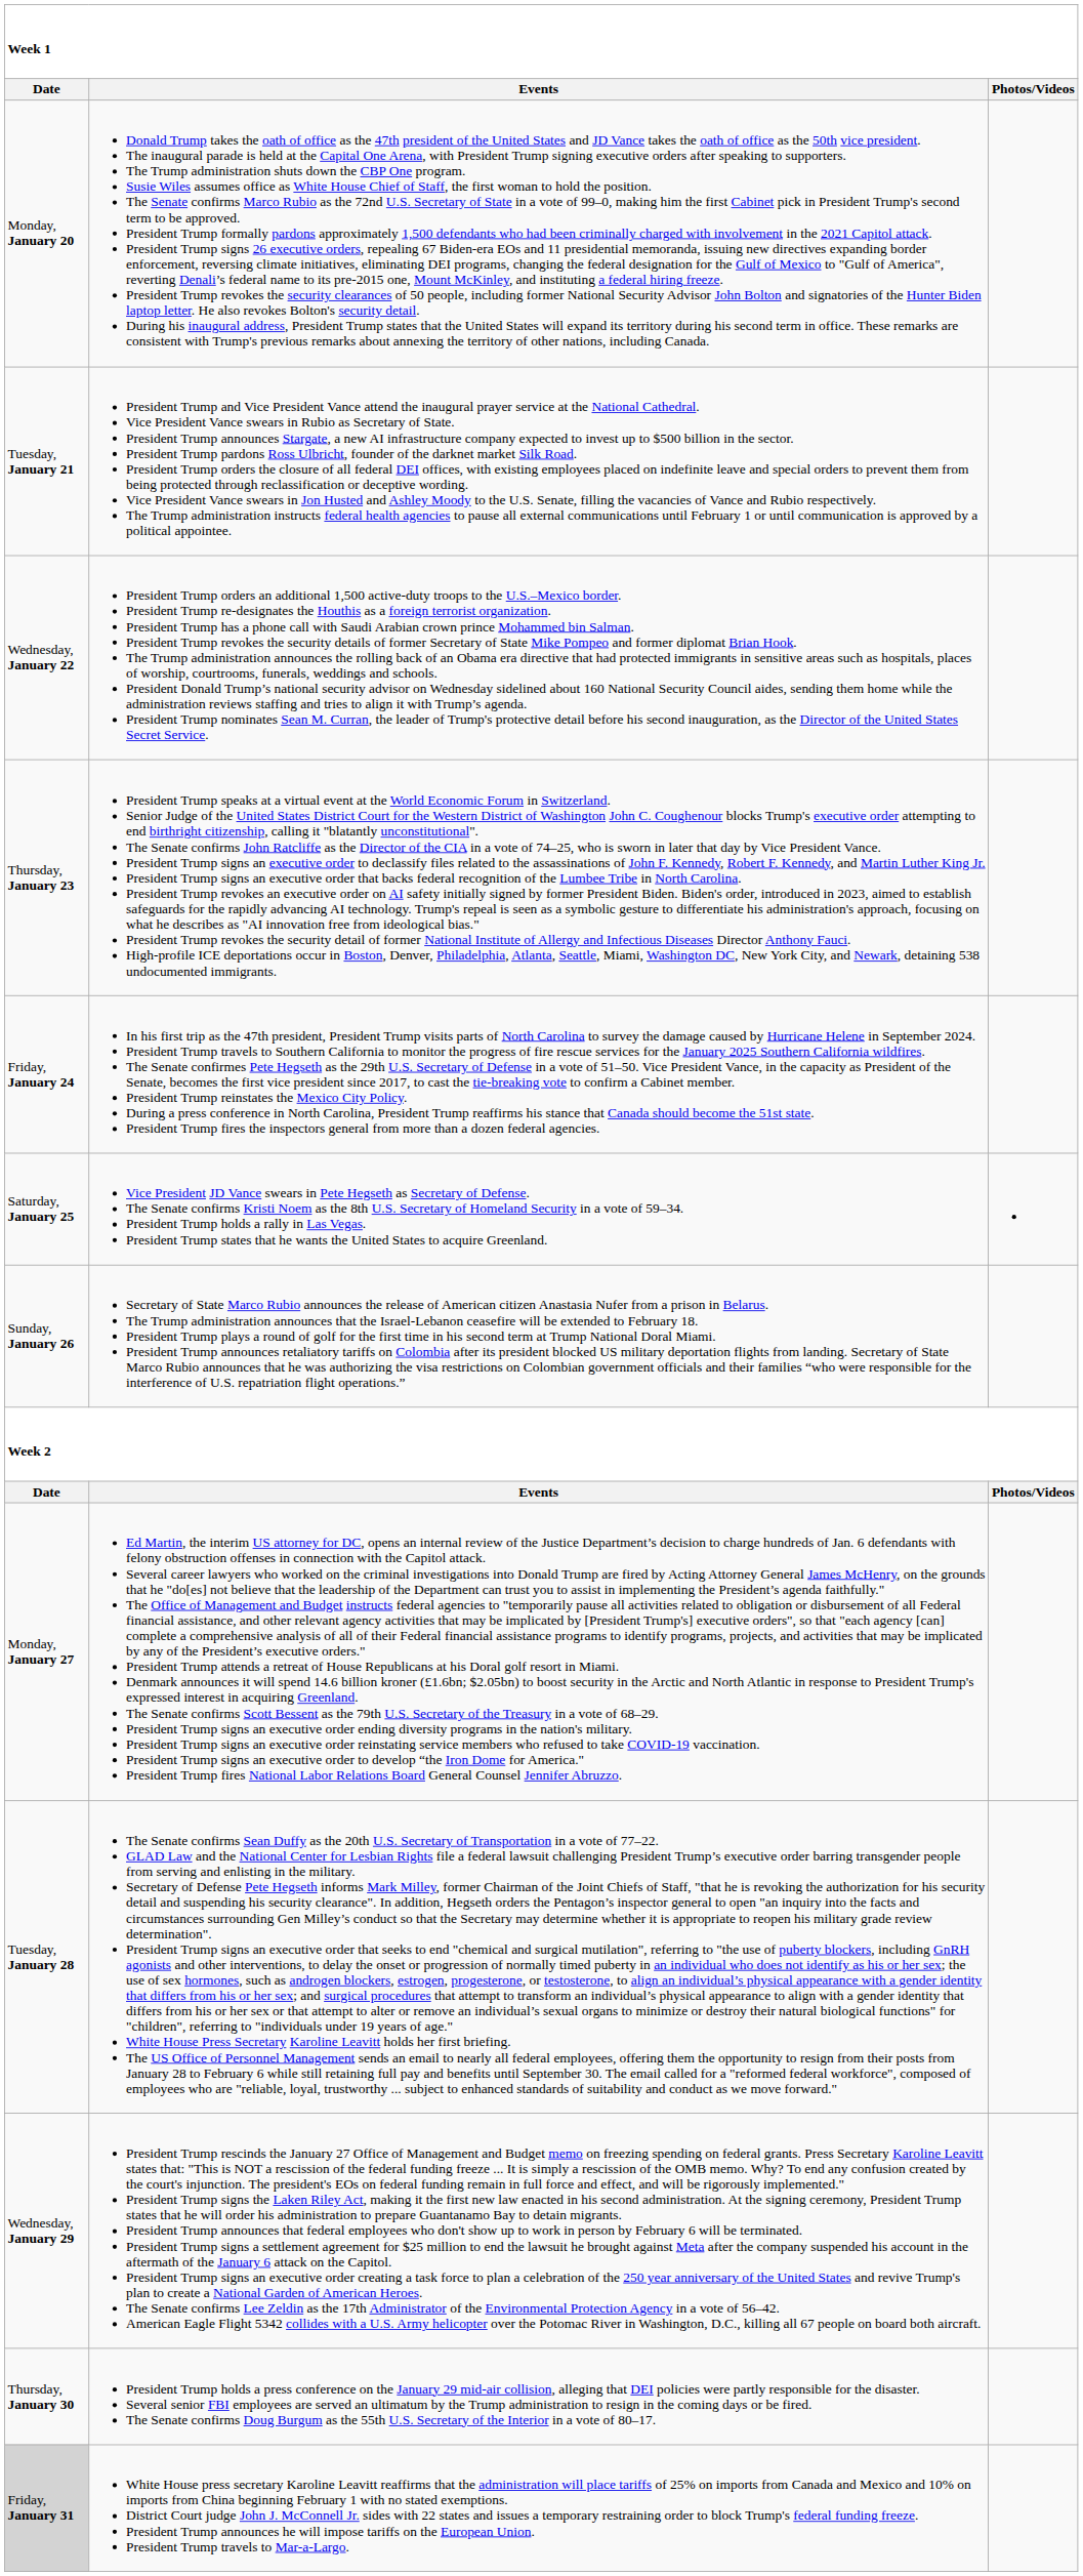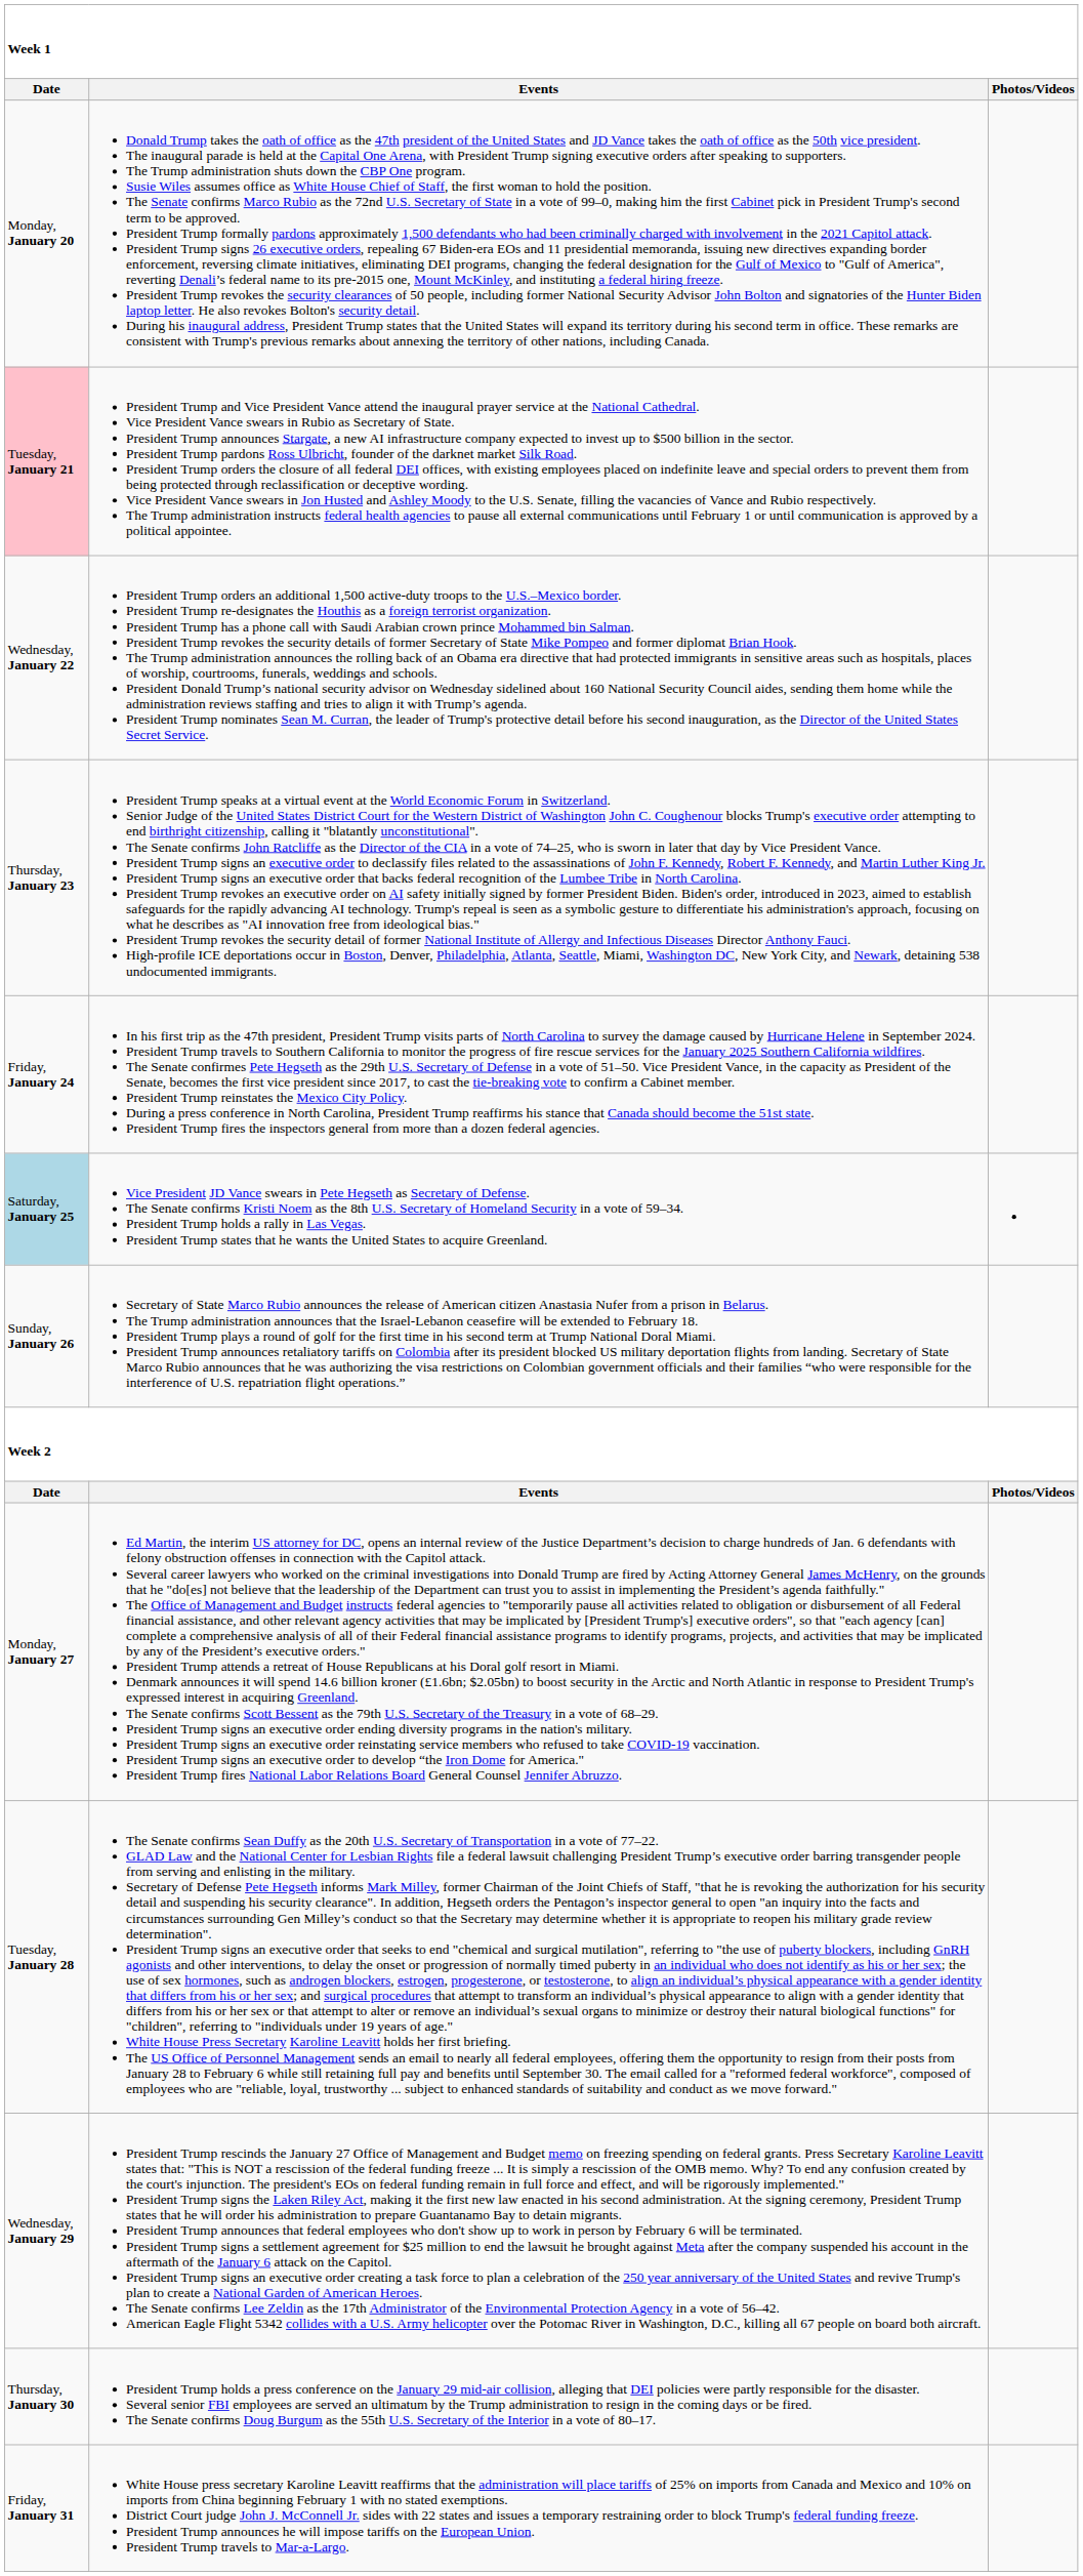Tuesday, January 21 | column 1: no background -> pink background
Saturday, January 25 | column 1: no background -> lightblue background
Friday, January 31 | column 1: lightgrey background -> no background
